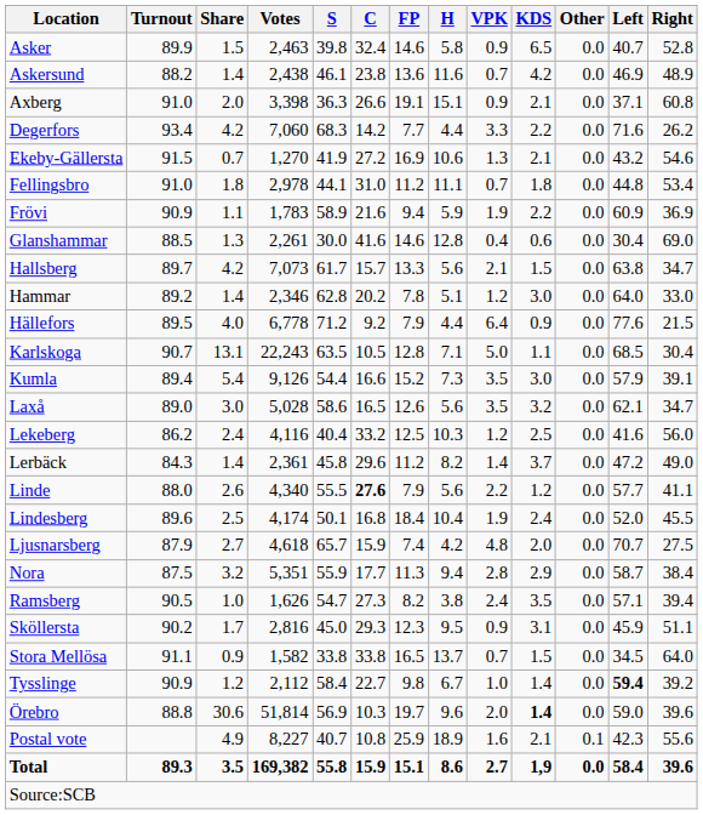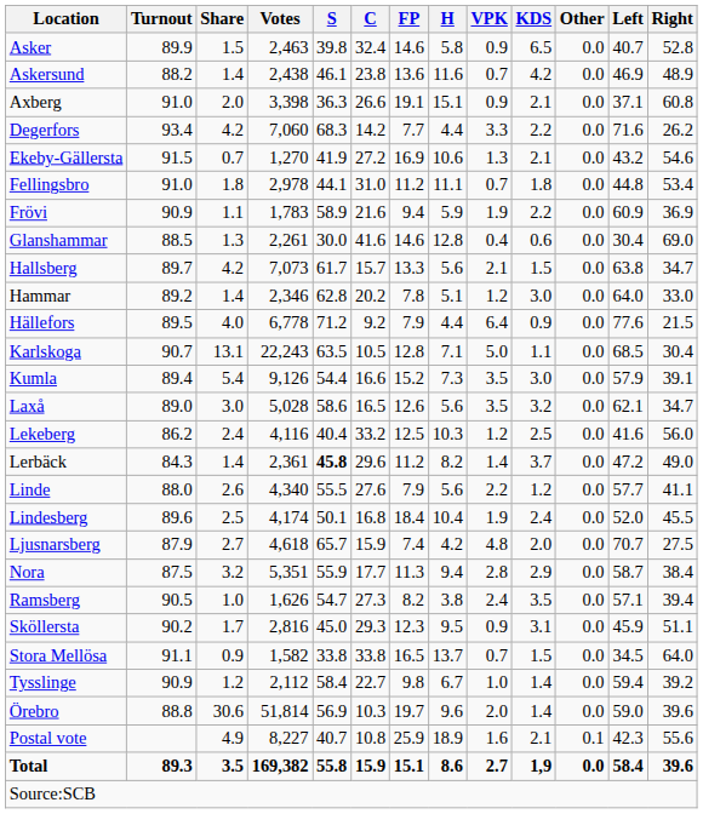Lerbäck | S: normal -> bold
Linde | C: bold -> normal
Tysslinge | Left: bold -> normal
Örebro | KDS: bold -> normal
